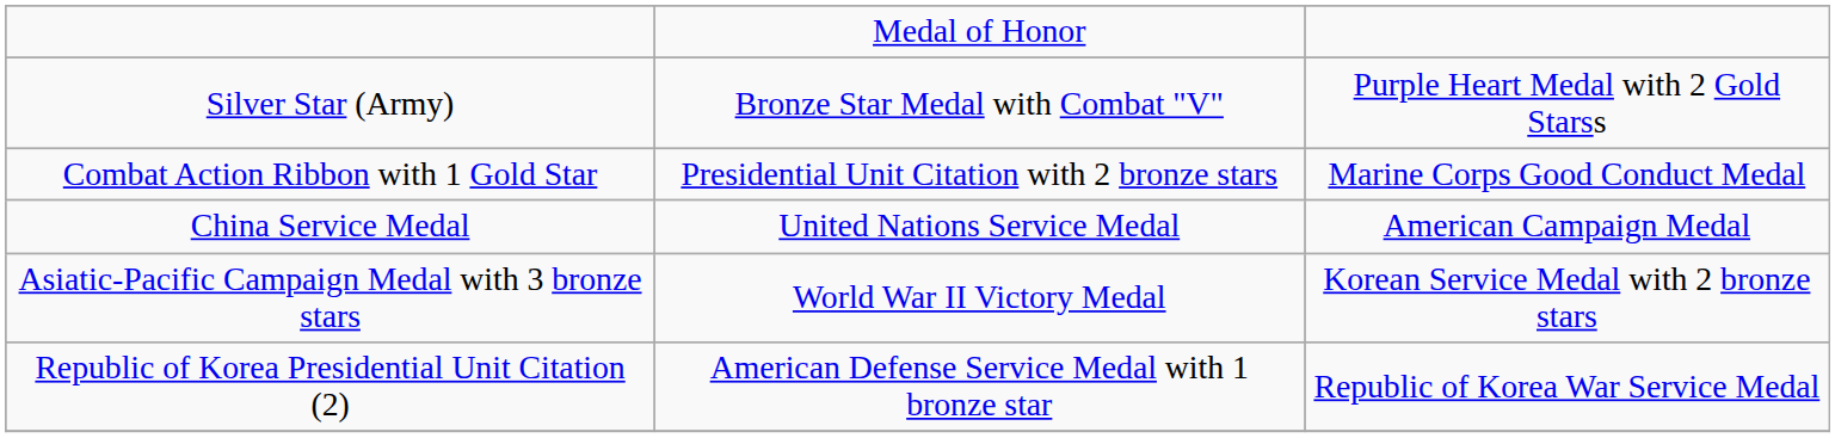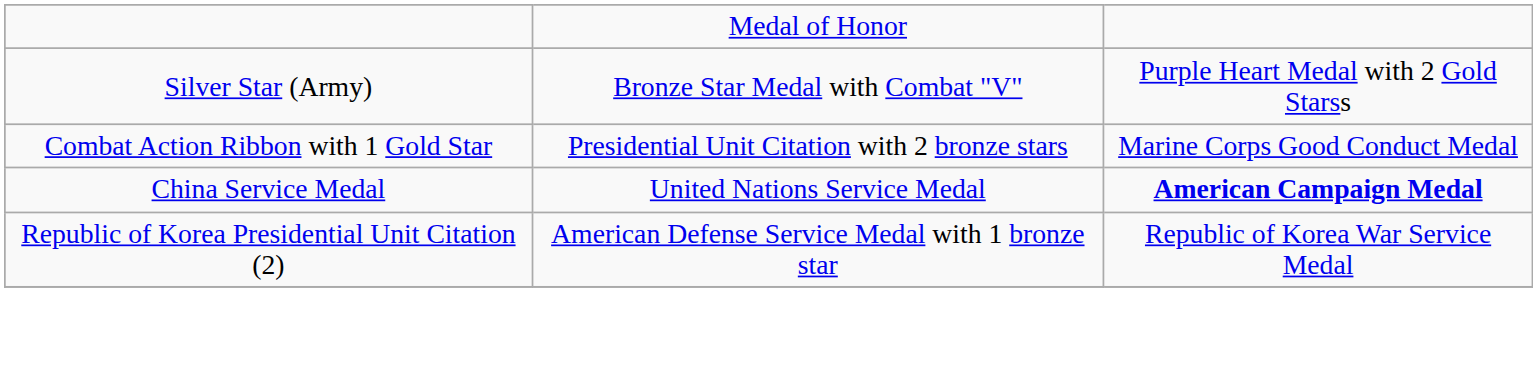China Service Medal | column 3: normal -> bold
- row: Asiatic-Pacific Campaign Medal with 3 bronze stars | World War II Victory Medal | Korean Service Medal with 2 bronze stars
